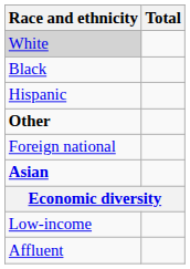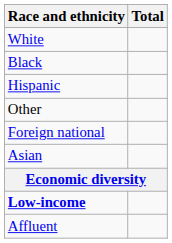White | Race and ethnicity: lightgrey background -> no background
Other | Race and ethnicity: bold -> normal
Asian | Race and ethnicity: bold -> normal
Low-income | Race and ethnicity: normal -> bold
